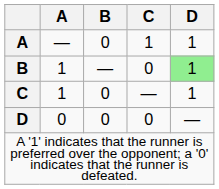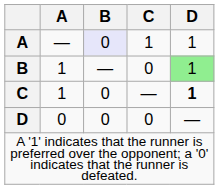row 2 | B: no background -> lavender background
row 4 | D: normal -> bold
